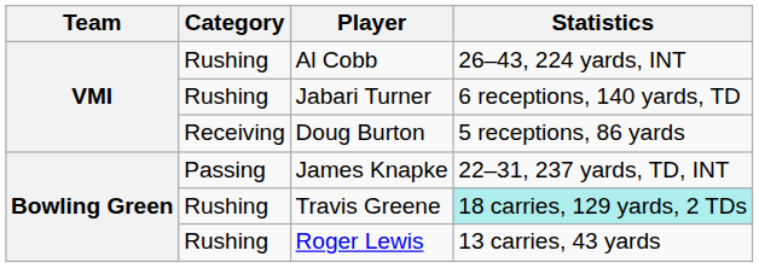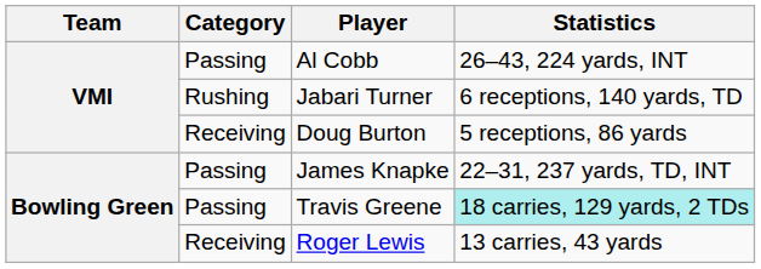Al Cobb | Category: Rushing -> Passing
Travis Greene | Category: Rushing -> Passing
Roger Lewis | Category: Rushing -> Receiving
